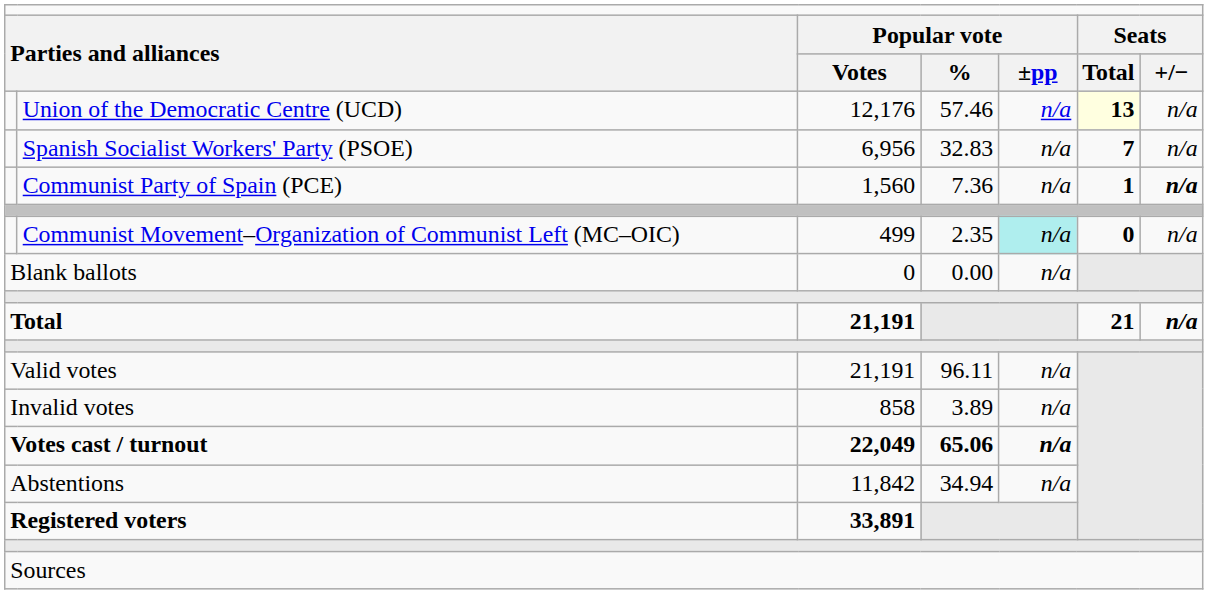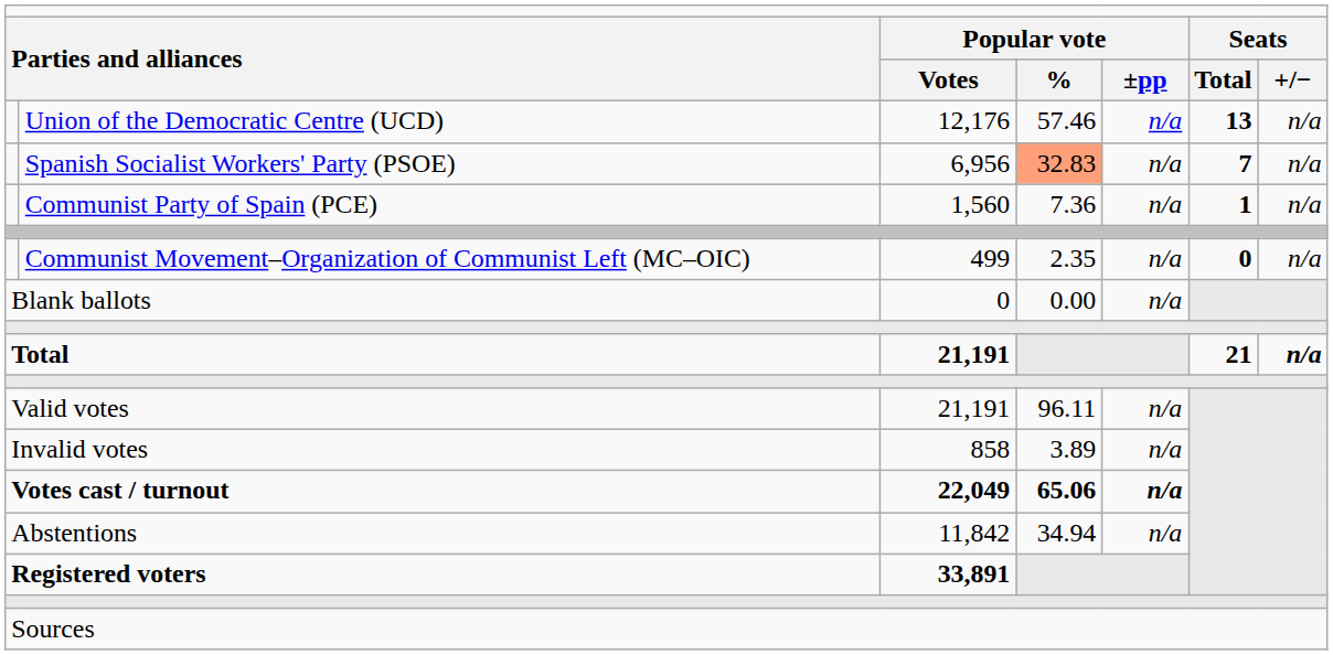Union of the Democratic Centre (UCD) | column 6: lightyellow background -> no background
Spanish Socialist Workers' Party (PSOE) | column 4: no background -> lightsalmon background
Communist Party of Spain (PCE) | column 7: bold -> normal
Communist Movement–Organization of Communist Left (MC–OIC) | column 5: paleturquoise background -> no background
